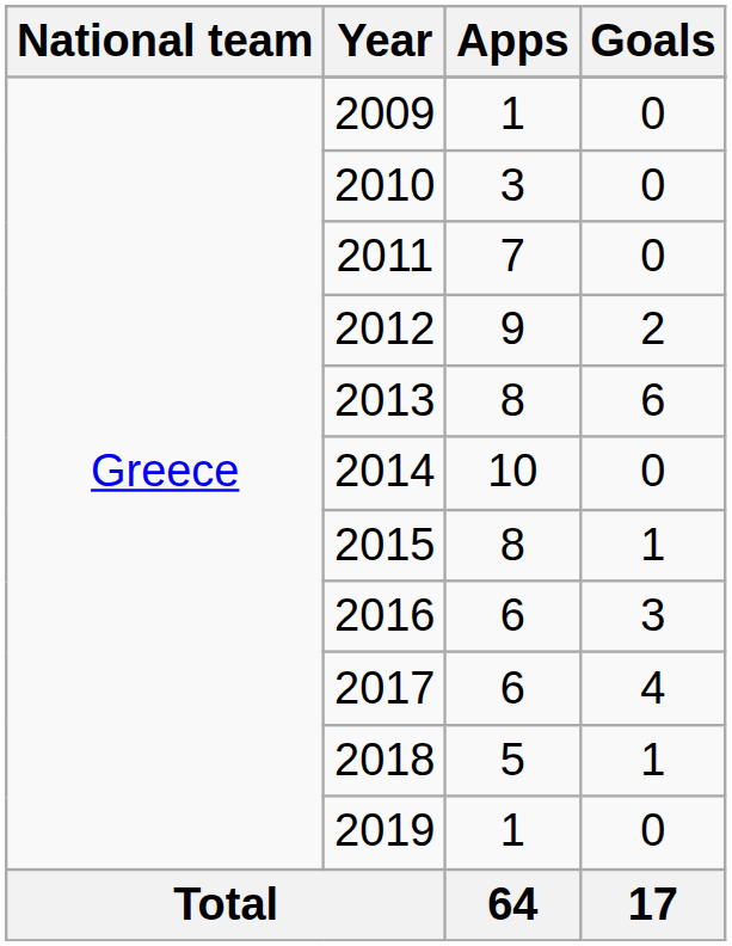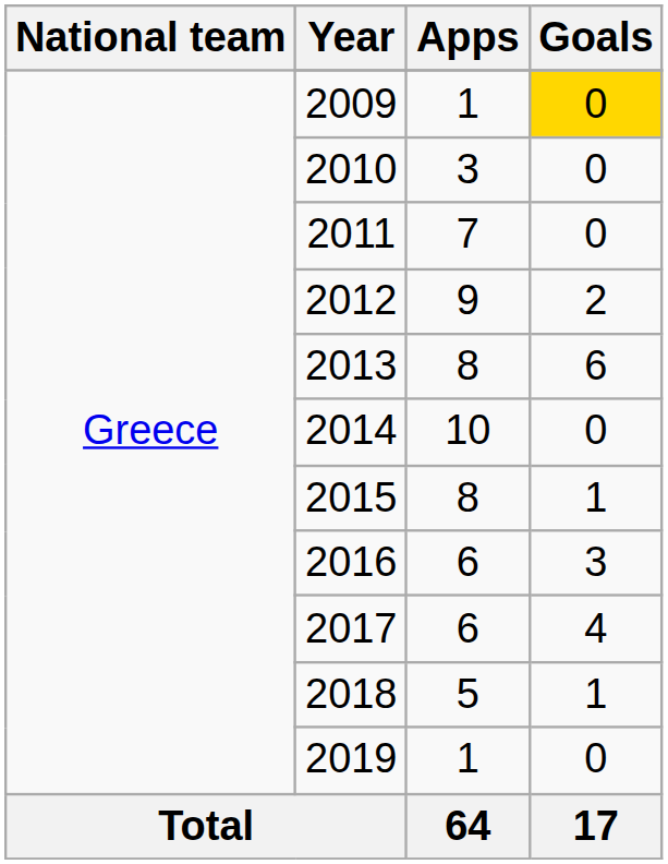2009 | Goals: no background -> gold background
